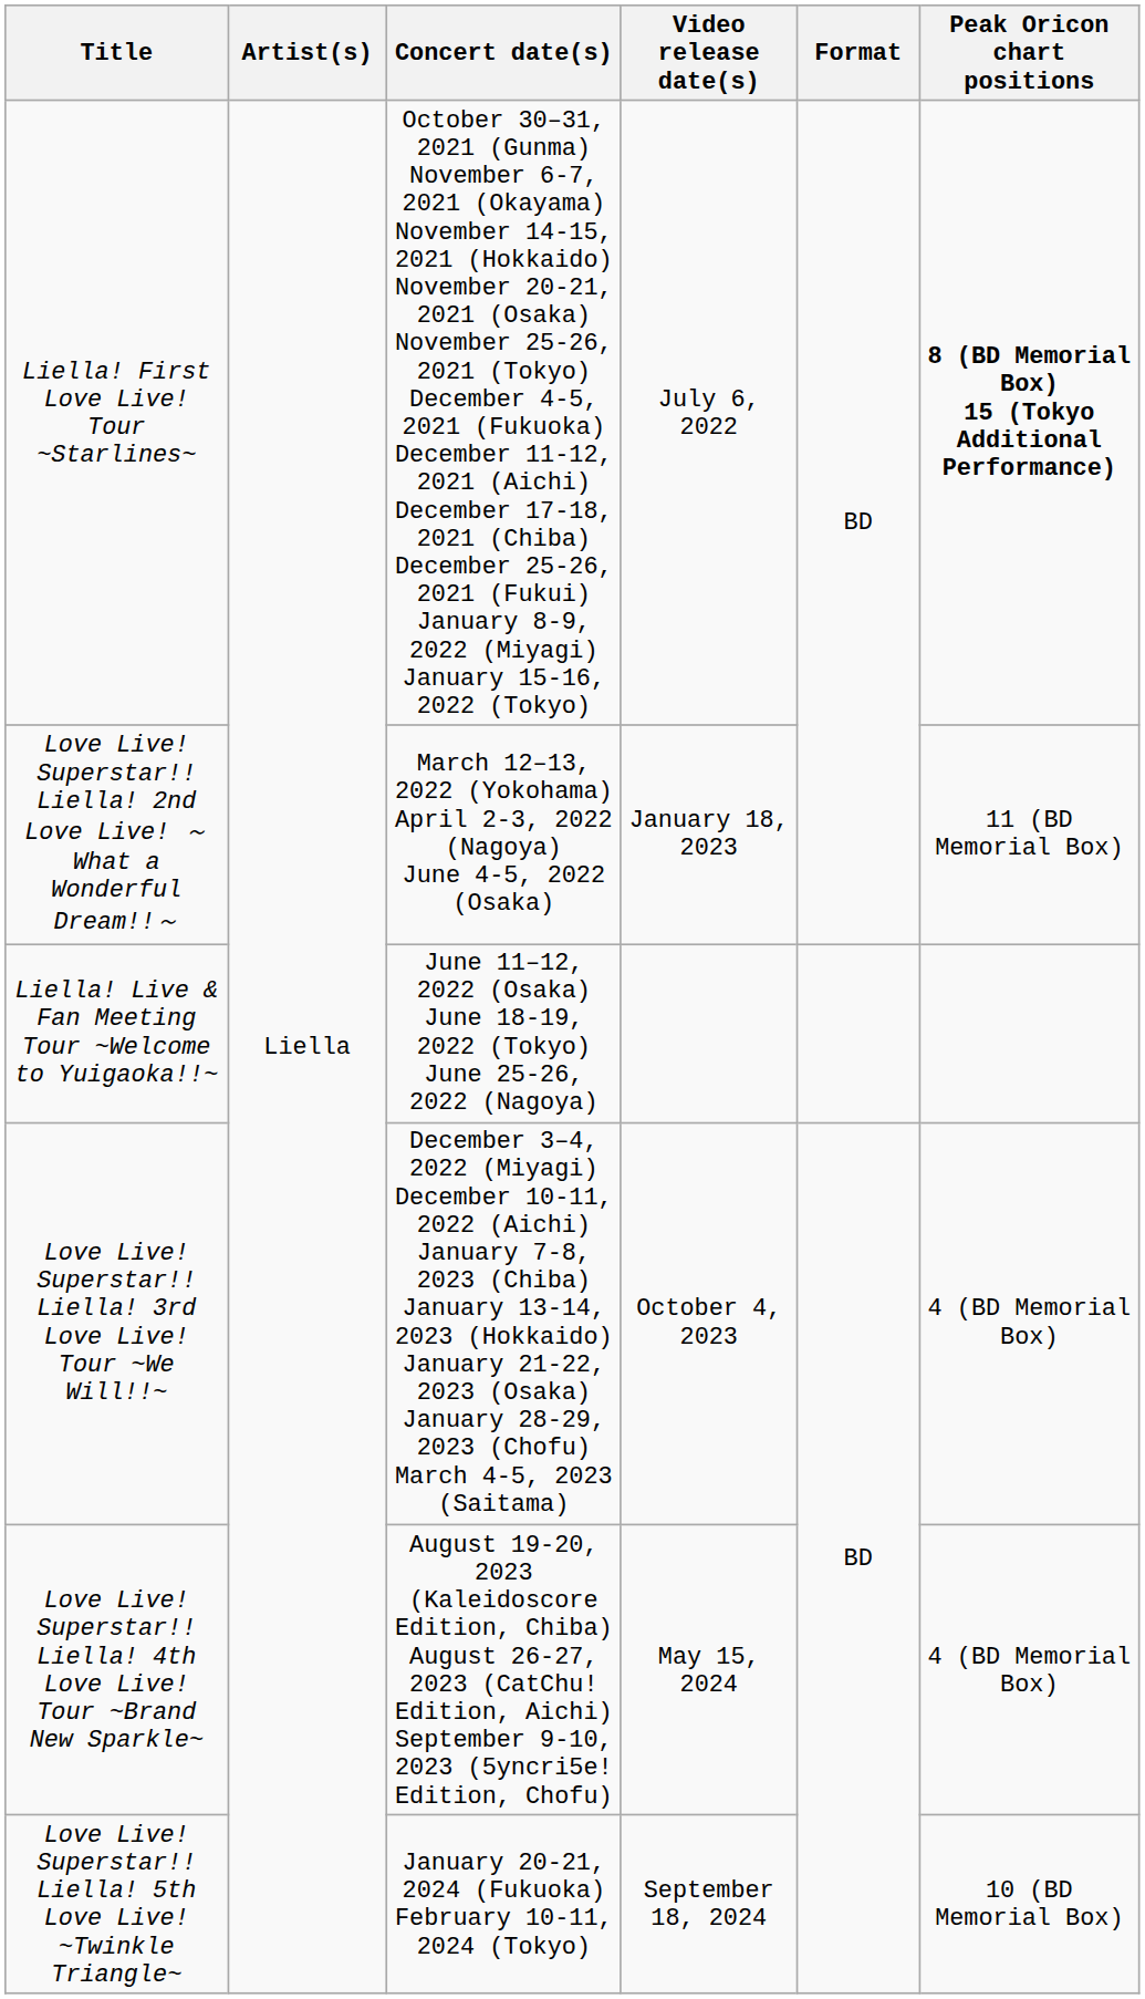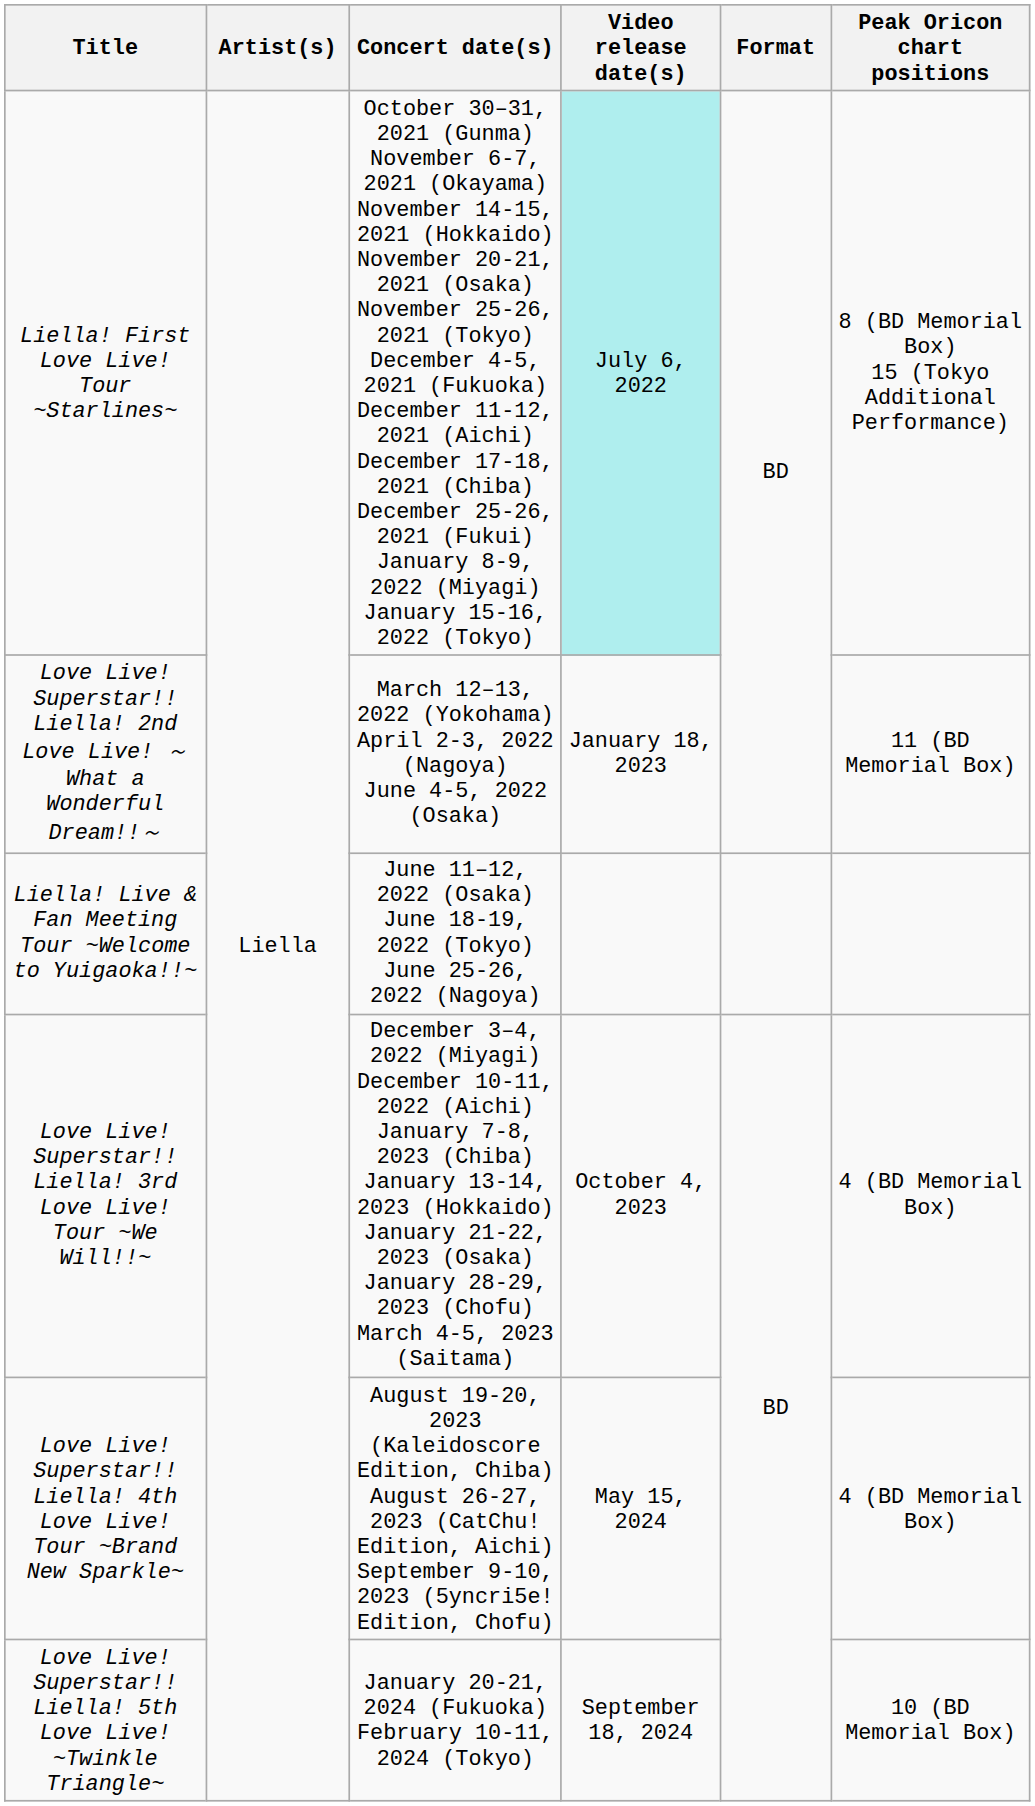Liella! First Love Live! Tour ~Starlines~ | Video release date(s): no background -> paleturquoise background
Liella! First Love Live! Tour ~Starlines~ | Peak Oricon chart positions: bold -> normal
